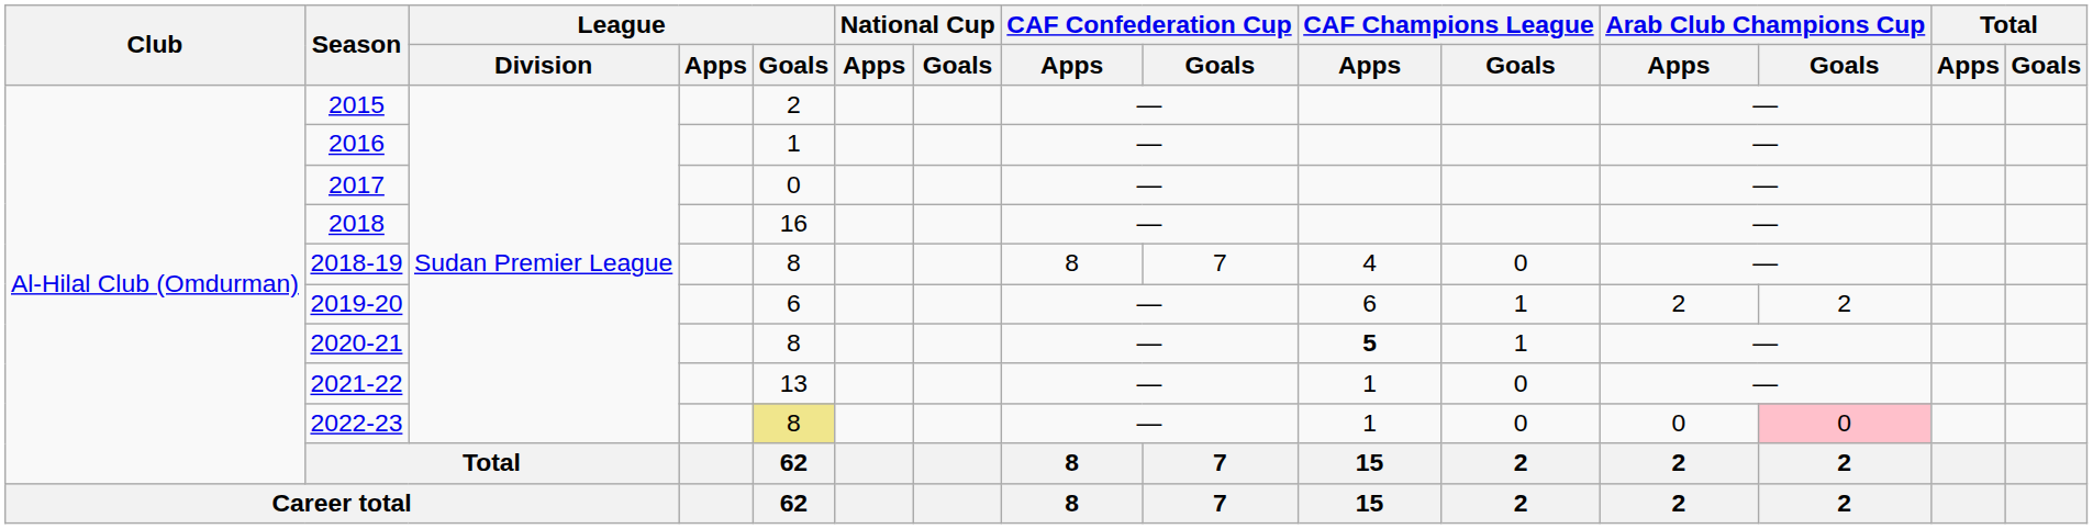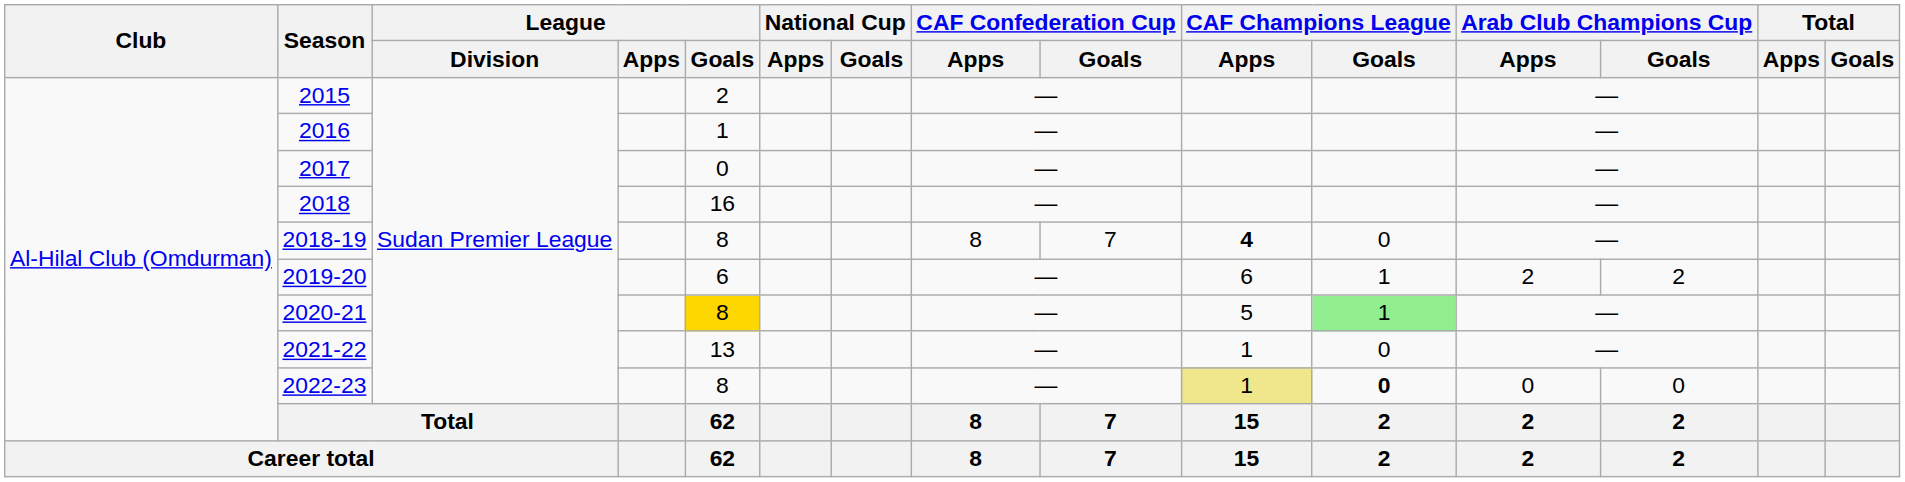2018-19 | CAF Champions League / Apps: normal -> bold
2020-21 | League / Goals: no background -> gold background
2020-21 | CAF Champions League / Apps: bold -> normal
2020-21 | CAF Champions League / Goals: no background -> lightgreen background
2022-23 | League / Goals: khaki background -> no background
2022-23 | CAF Champions League / Apps: no background -> khaki background
2022-23 | CAF Champions League / Goals: normal -> bold
2022-23 | Arab Club Champions Cup / Goals: pink background -> no background
